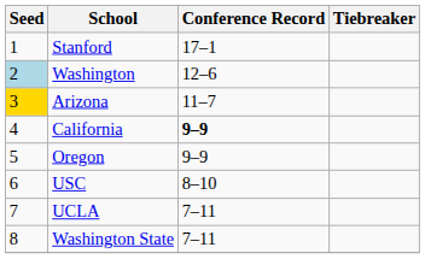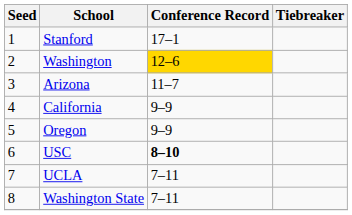Washington | Seed: lightblue background -> no background
Washington | Conference Record: no background -> gold background
Arizona | Seed: gold background -> no background
California | Conference Record: bold -> normal
USC | Conference Record: normal -> bold
